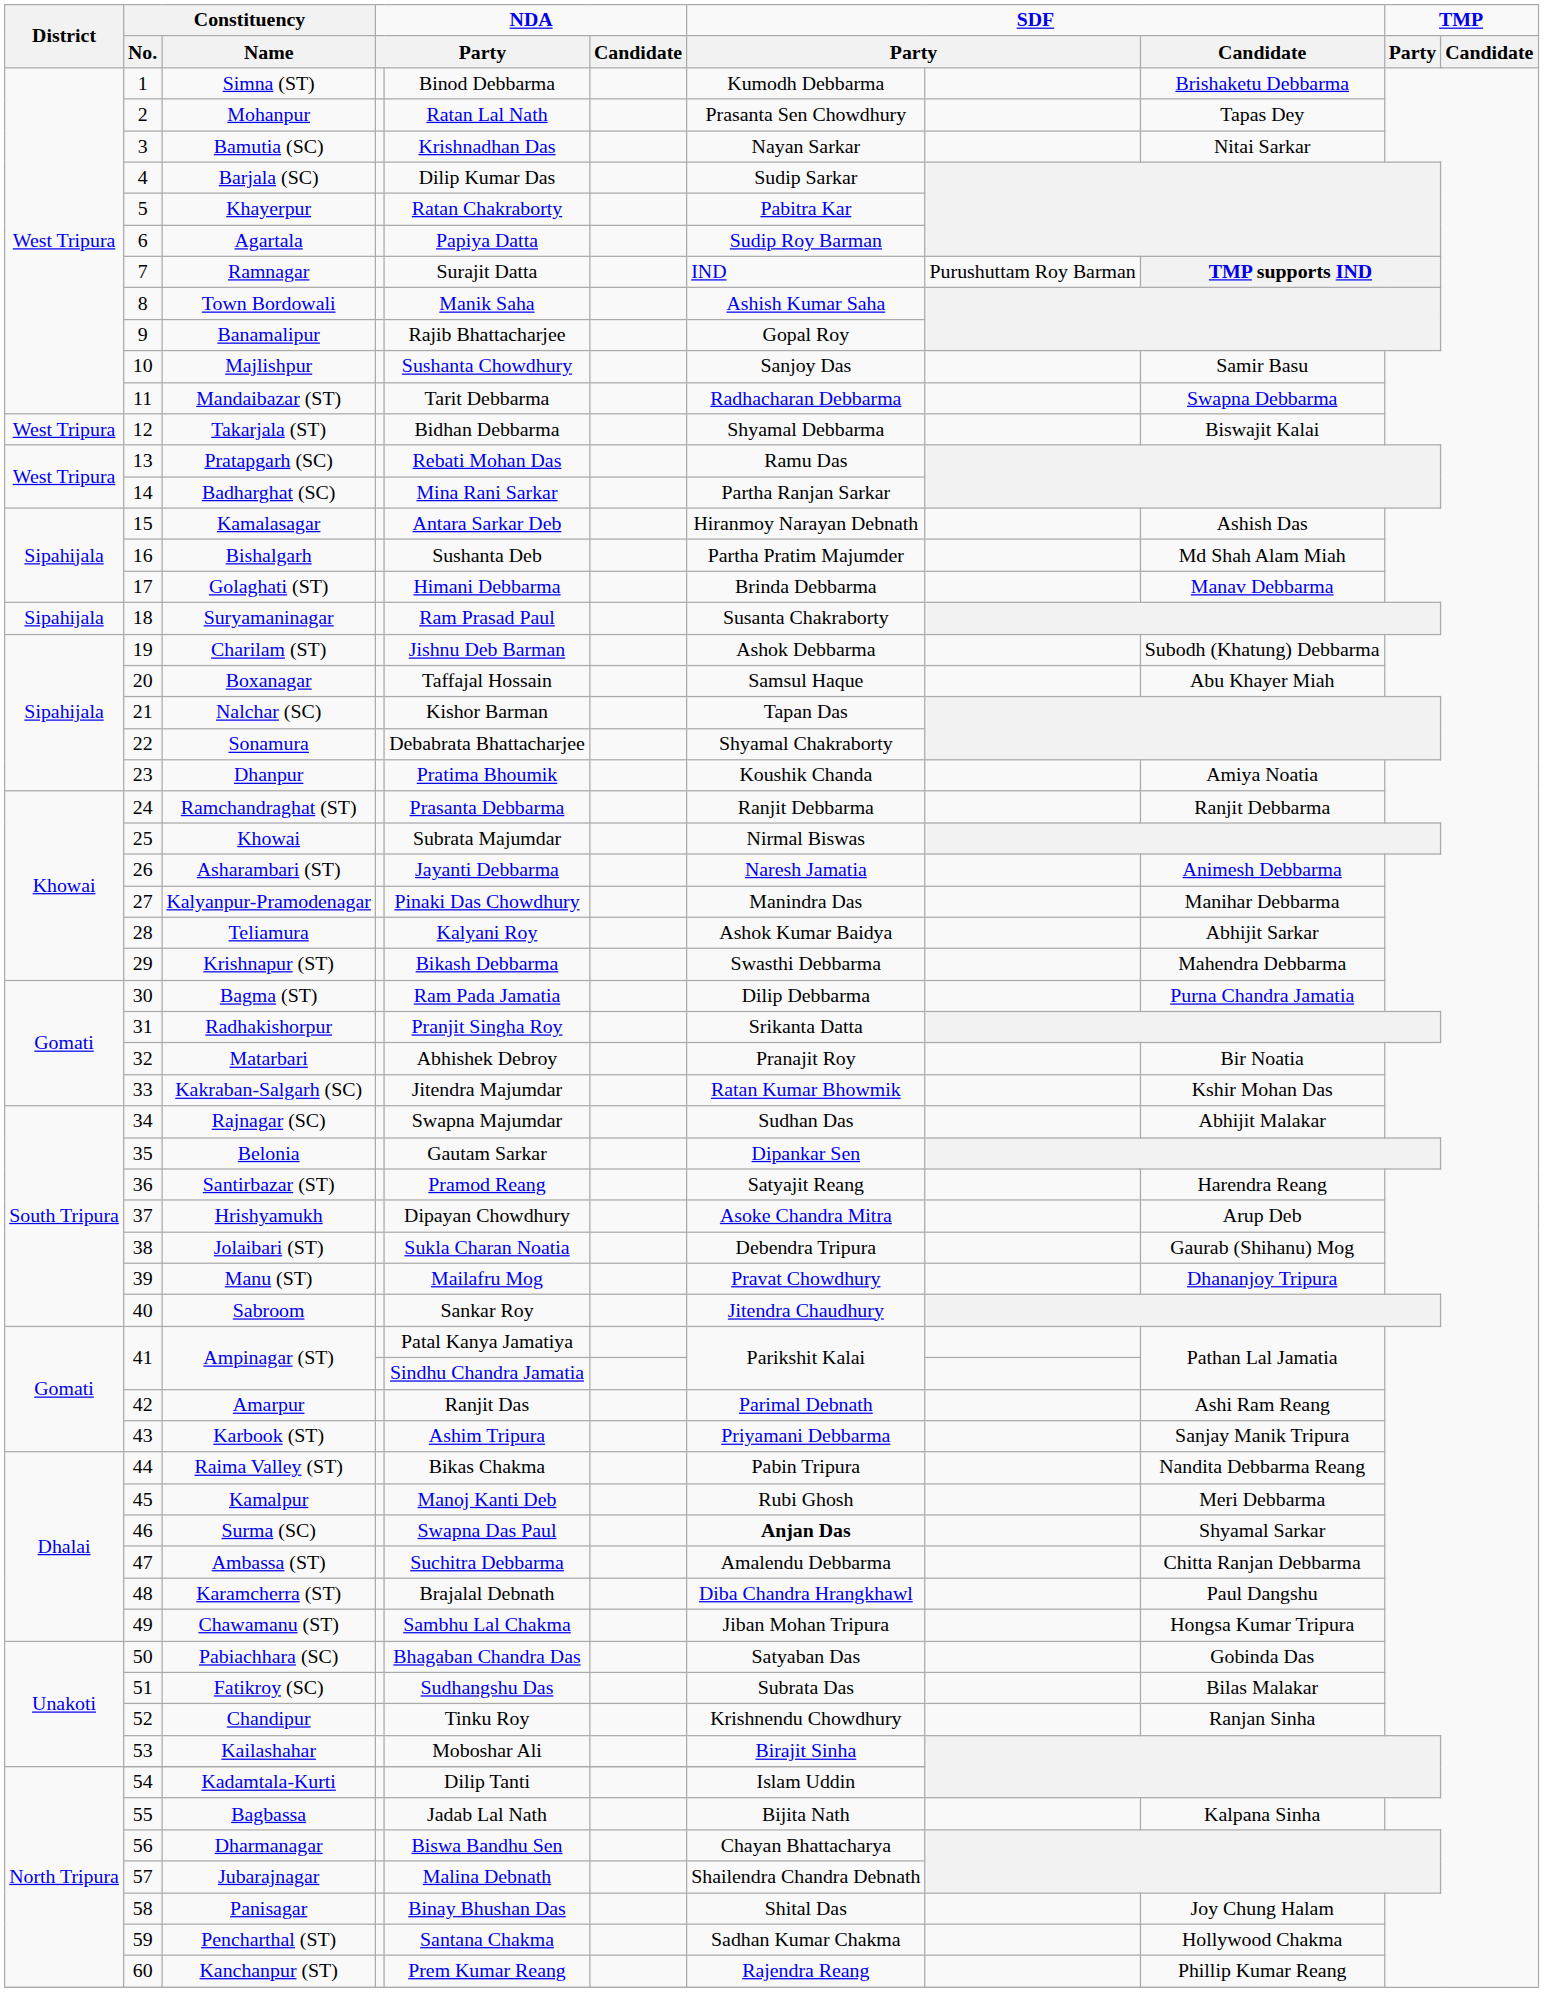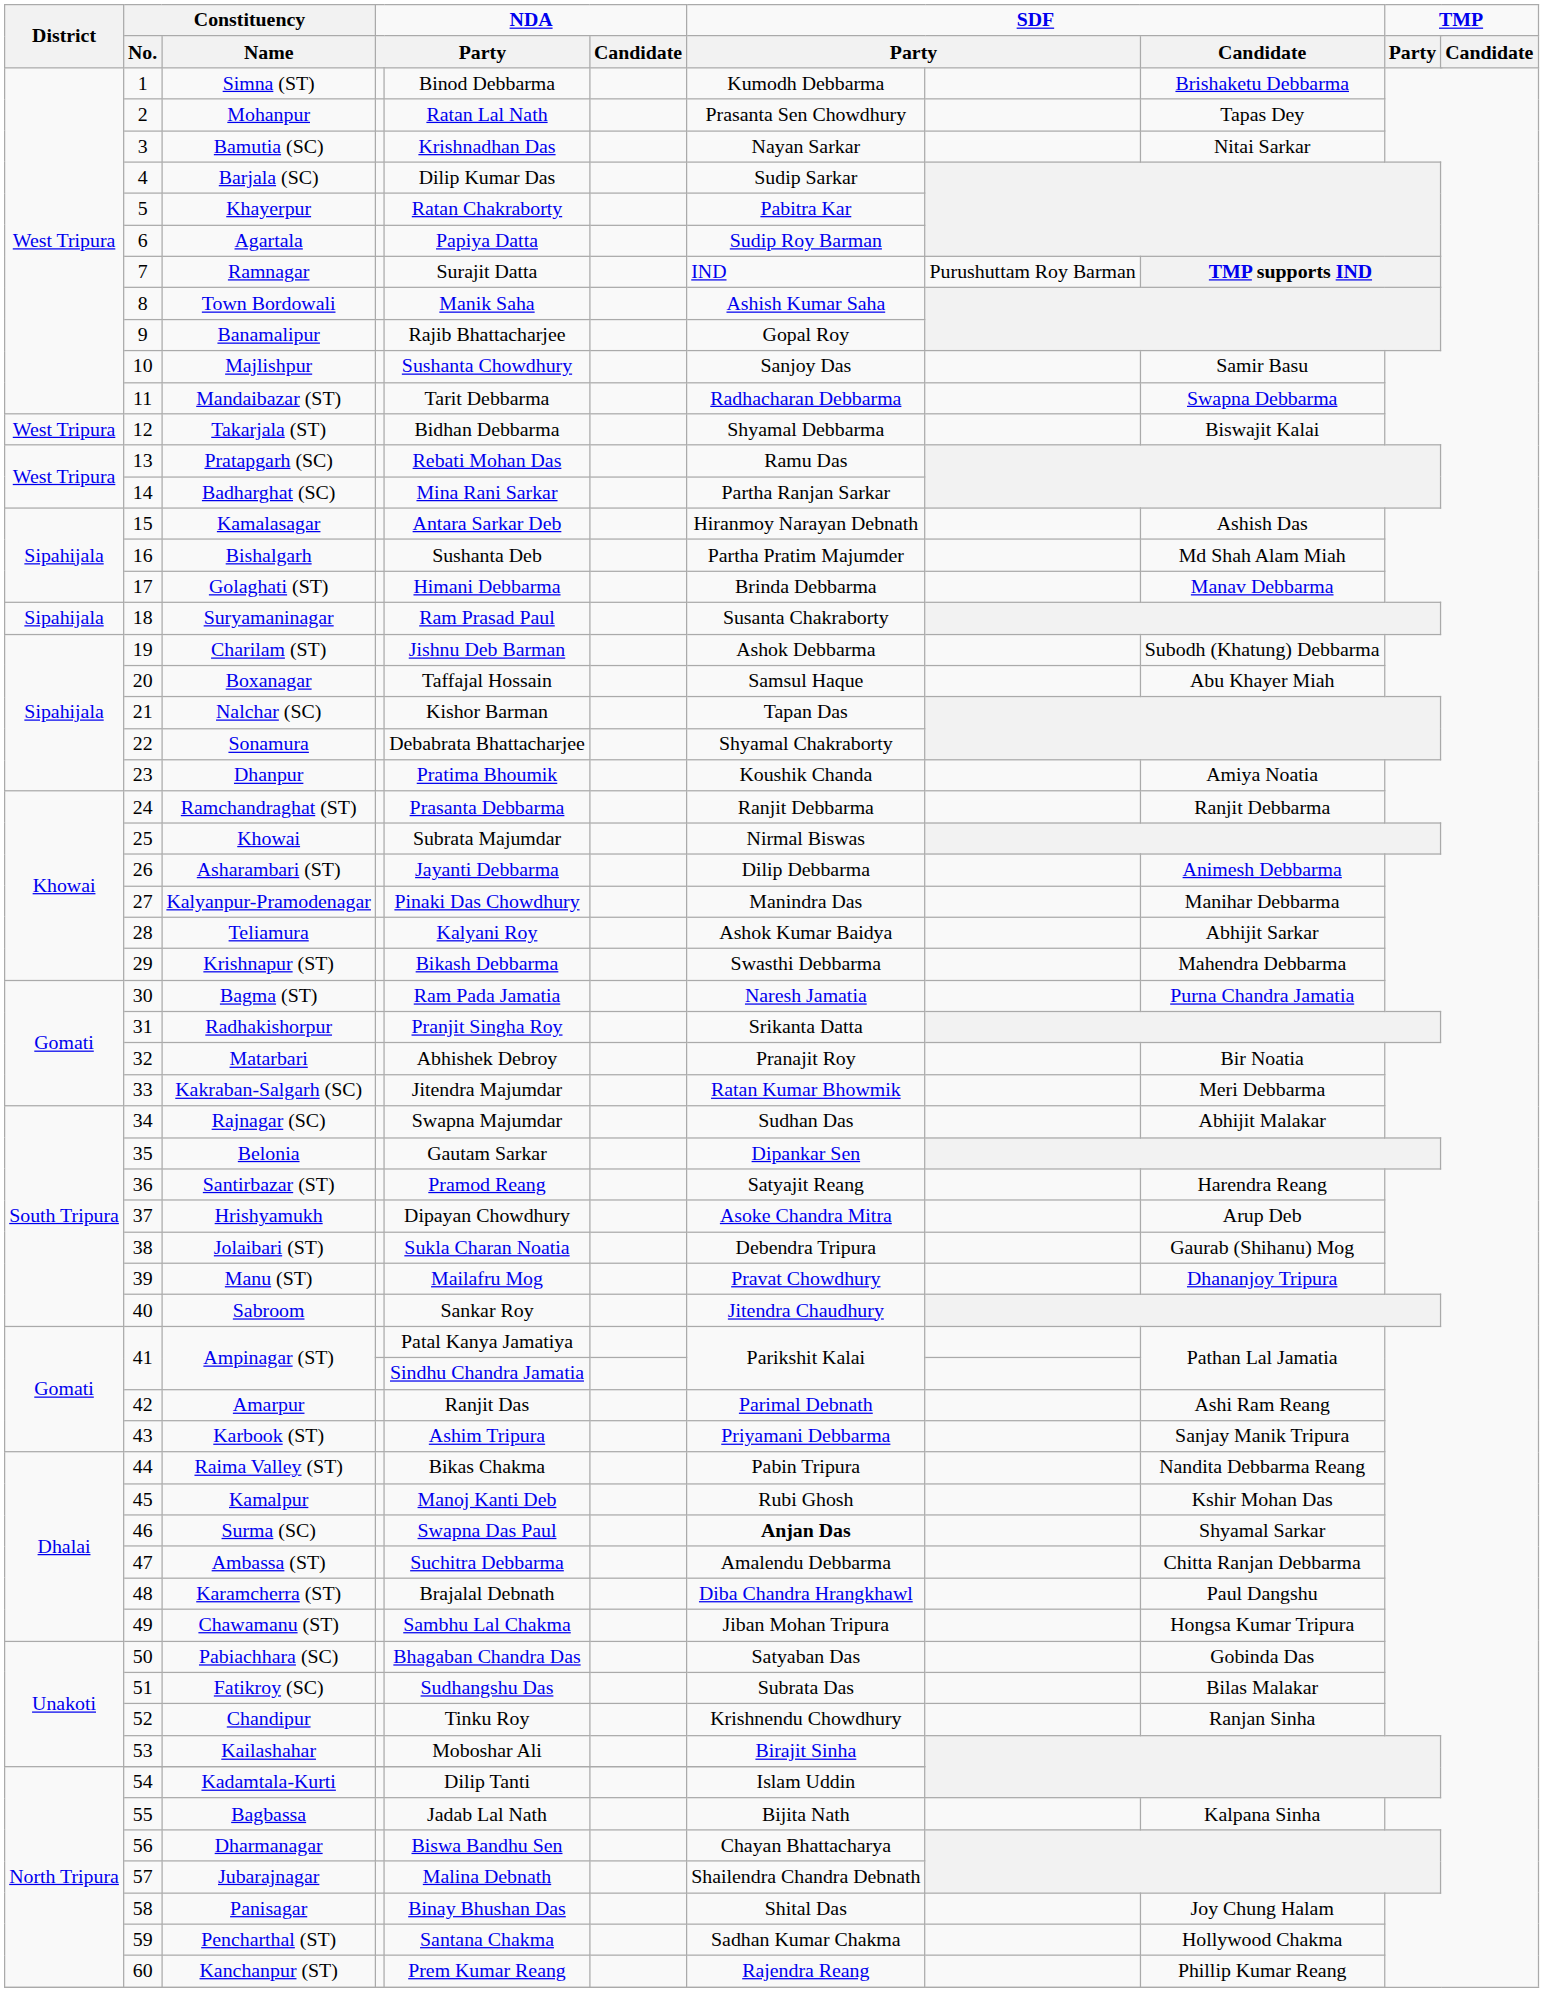Asharambari (ST) | column 7: Naresh Jamatia -> Dilip Debbarma
Bagma (ST) | column 7: Dilip Debbarma -> Naresh Jamatia
Kakraban-Salgarh (SC) | column 9: Kshir Mohan Das -> Meri Debbarma
Kamalpur | column 9: Meri Debbarma -> Kshir Mohan Das
